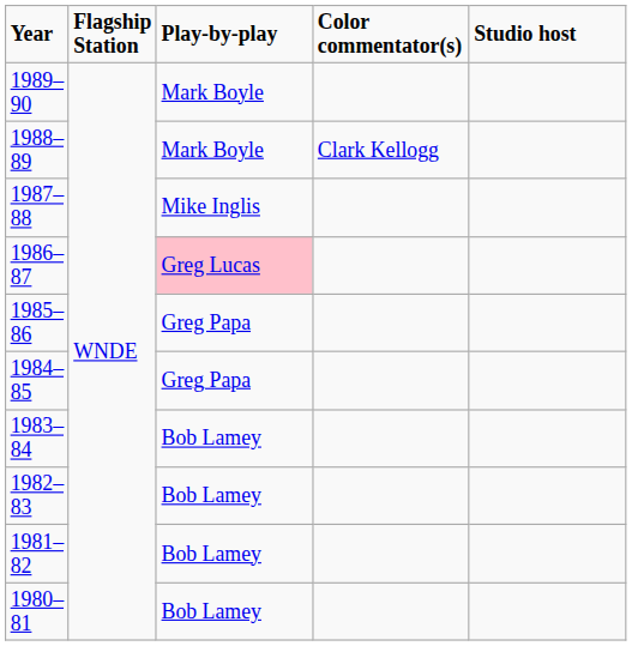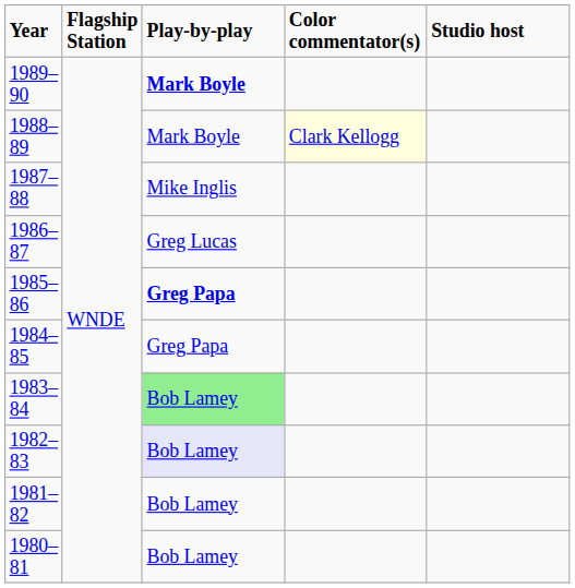1989–90 | Play-by-play: normal -> bold
1988–89 | Color commentator(s): no background -> lightyellow background
1986–87 | Play-by-play: pink background -> no background
1985–86 | Play-by-play: normal -> bold
1983–84 | Play-by-play: no background -> lightgreen background
1982–83 | Play-by-play: no background -> lavender background
